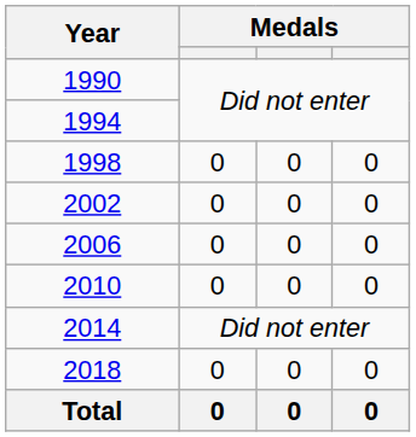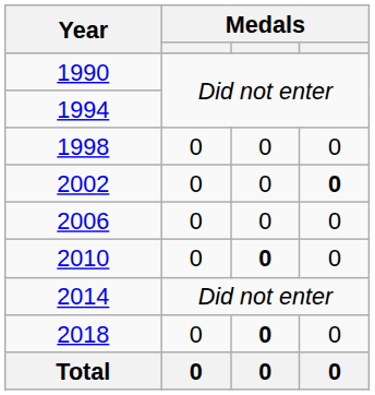2002 | column 4: normal -> bold
2010 | column 3: normal -> bold
2018 | column 3: normal -> bold
